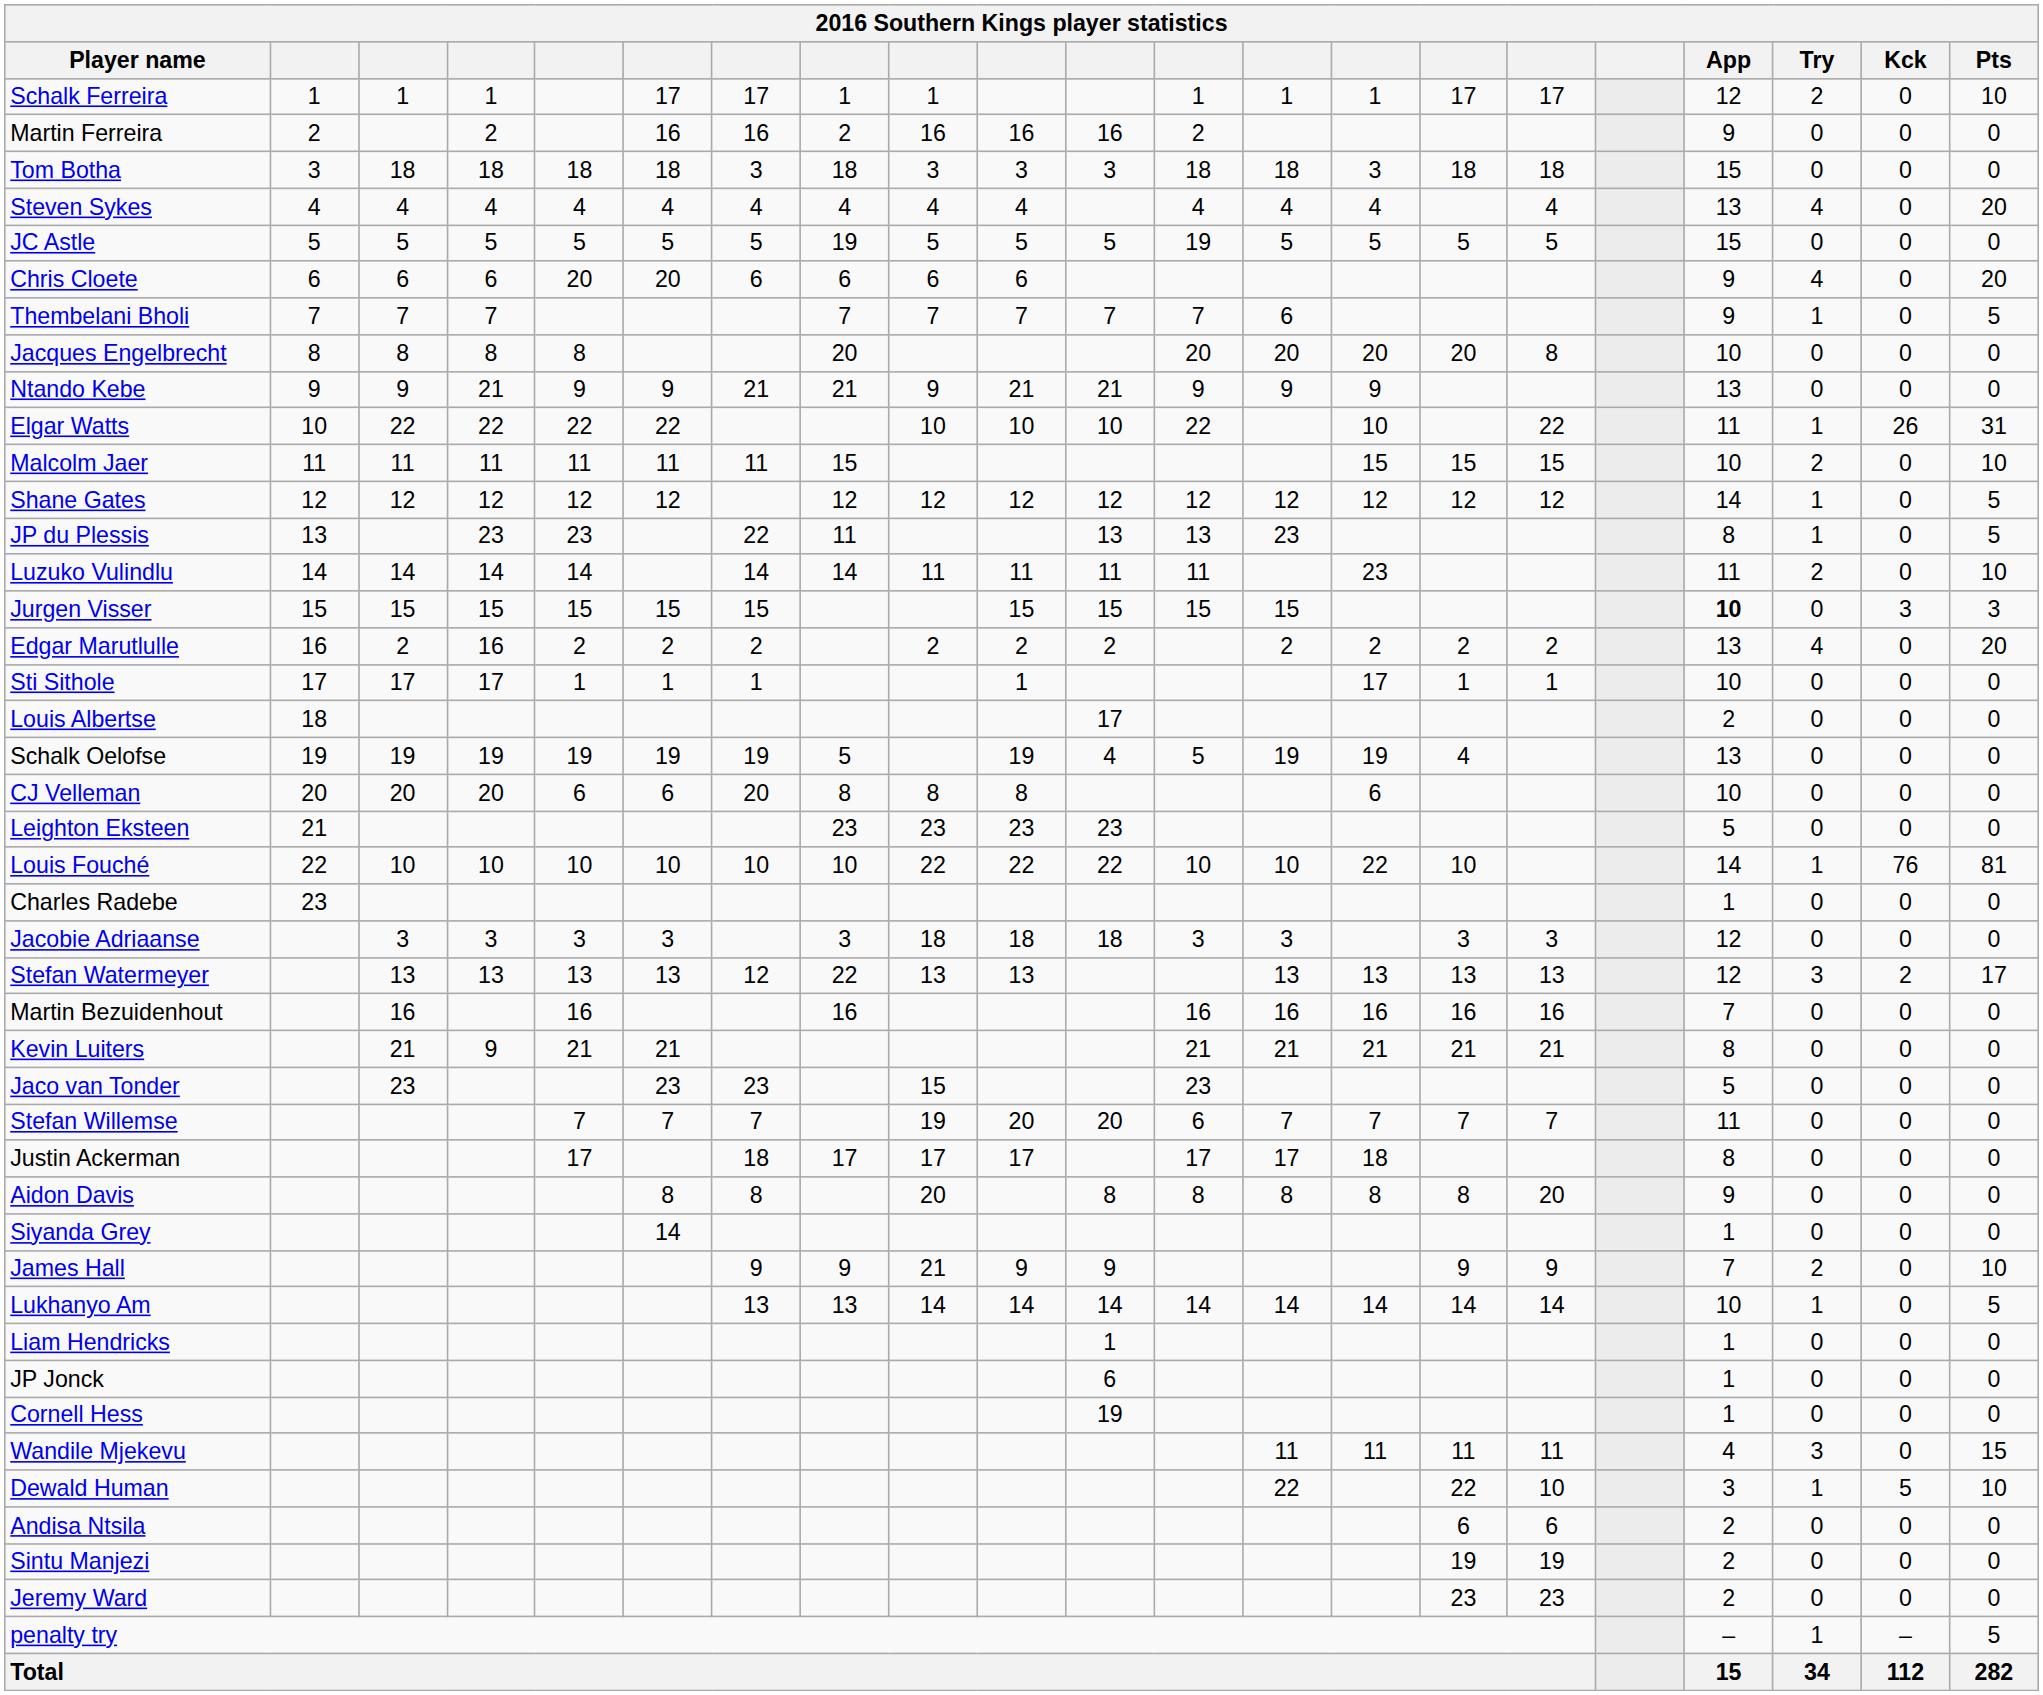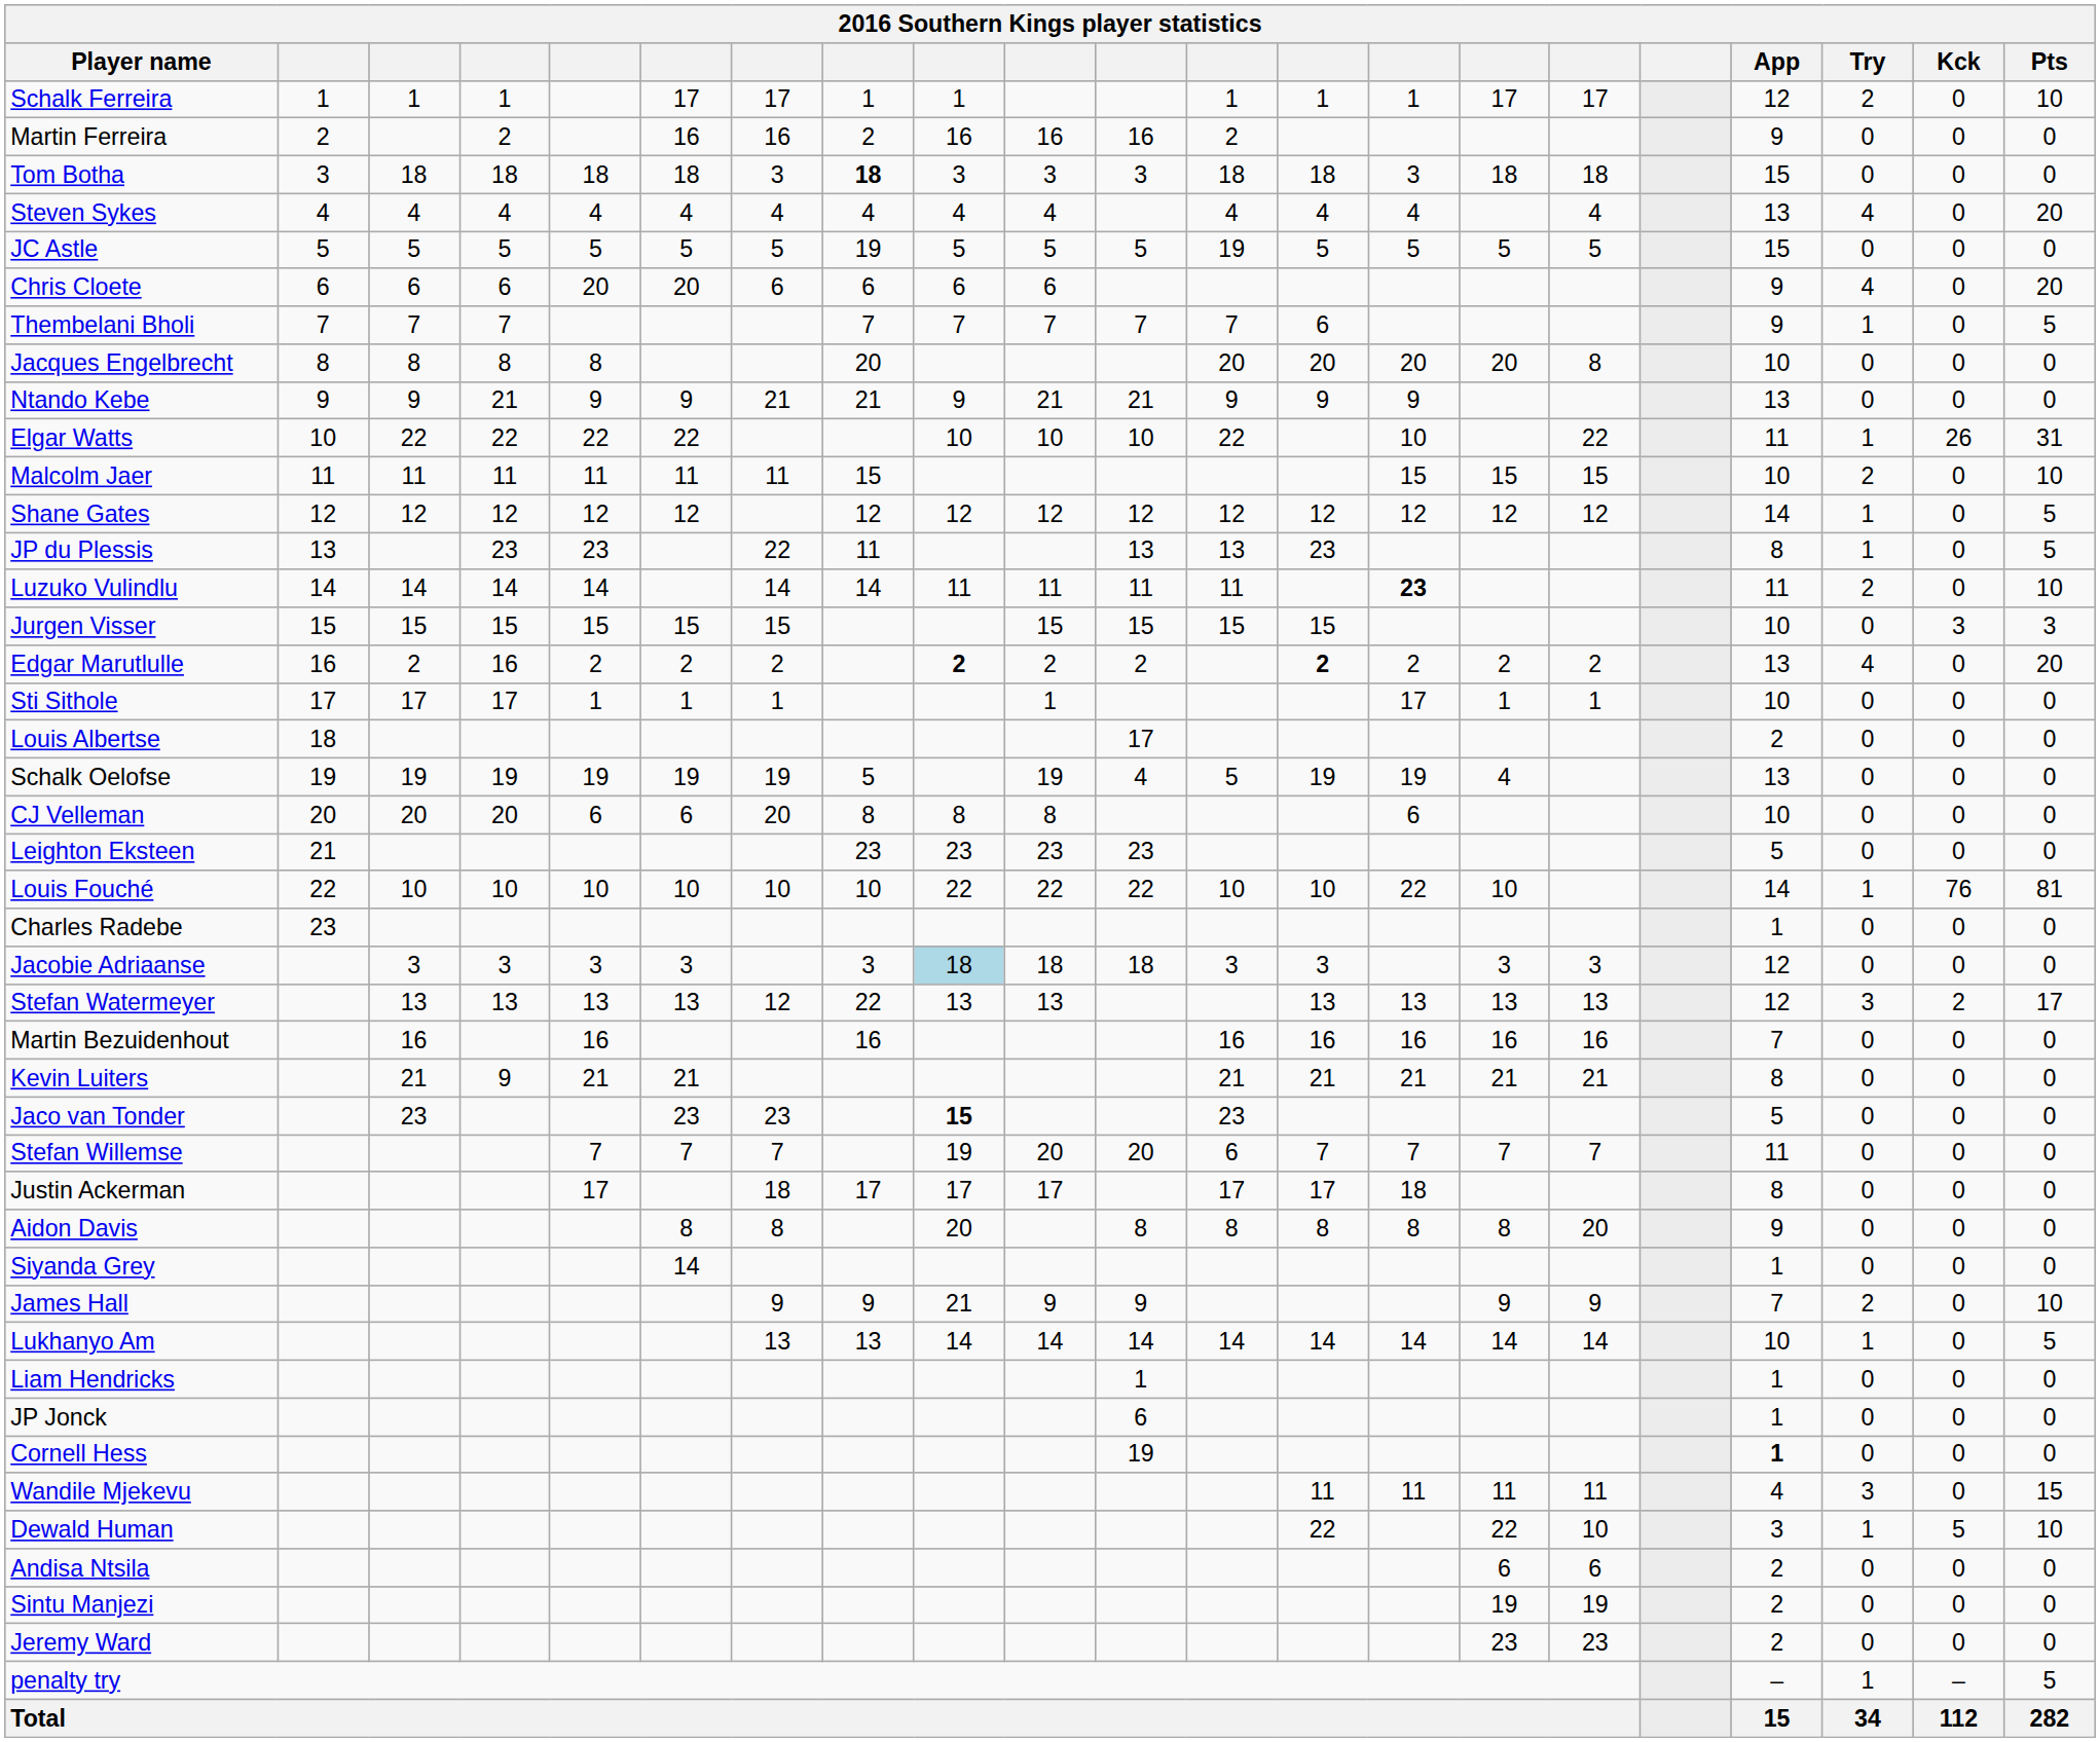Tom Botha | column 8: normal -> bold
Luzuko Vulindlu | column 14: normal -> bold
Jurgen Visser | App: bold -> normal
Edgar Marutlulle | column 9: normal -> bold
Edgar Marutlulle | column 13: normal -> bold
Jacobie Adriaanse | column 9: no background -> lightblue background
Jaco van Tonder | column 9: normal -> bold
Cornell Hess | App: normal -> bold
